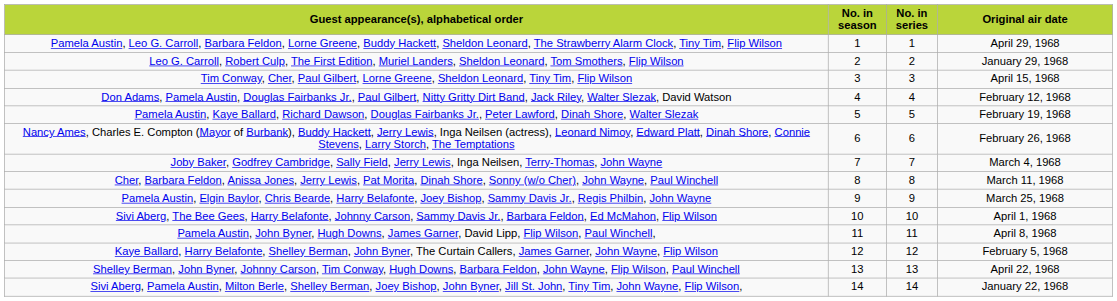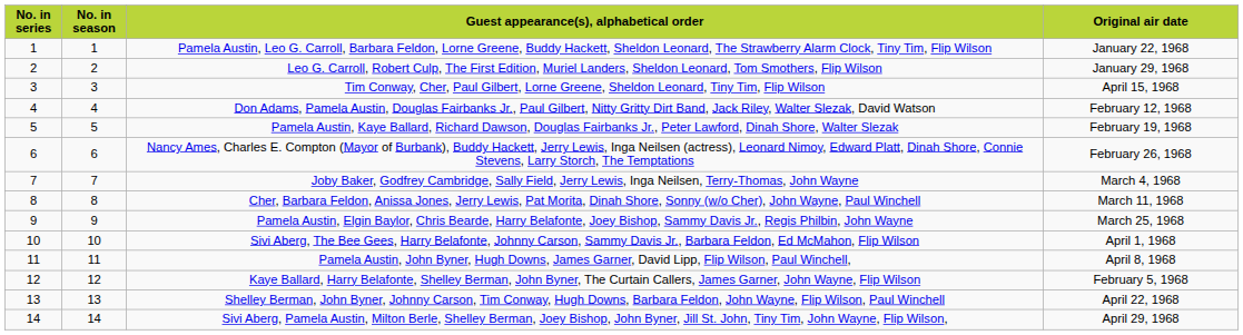columns swapped: No. in series <-> Guest appearance(s), alphabetical order
row 2 | Original air date: April 29, 1968 -> January 22, 1968
row 15 | Original air date: January 22, 1968 -> April 29, 1968
